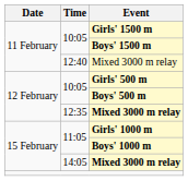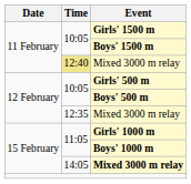12:40 / Mixed 3000 m relay | Time: no background -> khaki background
12:35 / Mixed 3000 m relay | Event: bold -> normal
